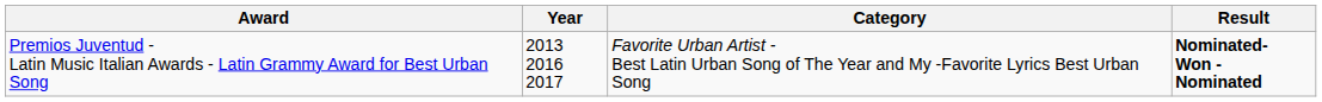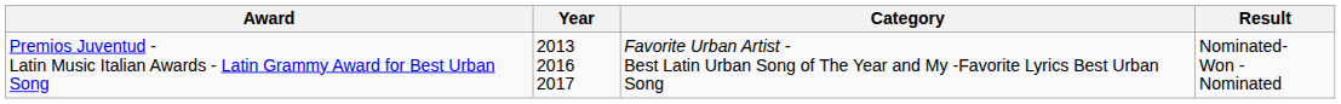row 2 | Result: bold -> normal
